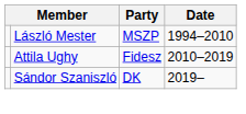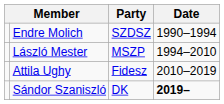+ row: Endre Molich | SZDSZ | 1990–1994
Sándor Szaniszló | Date: normal -> bold
